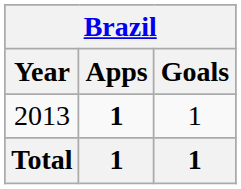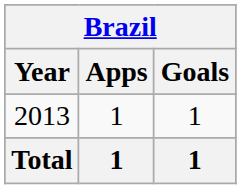2013 | Apps: bold -> normal
